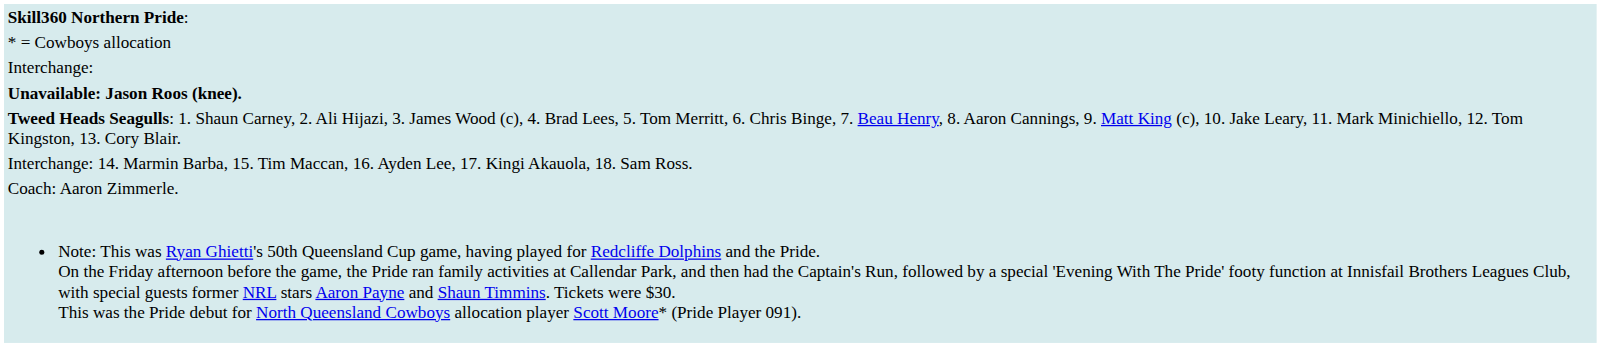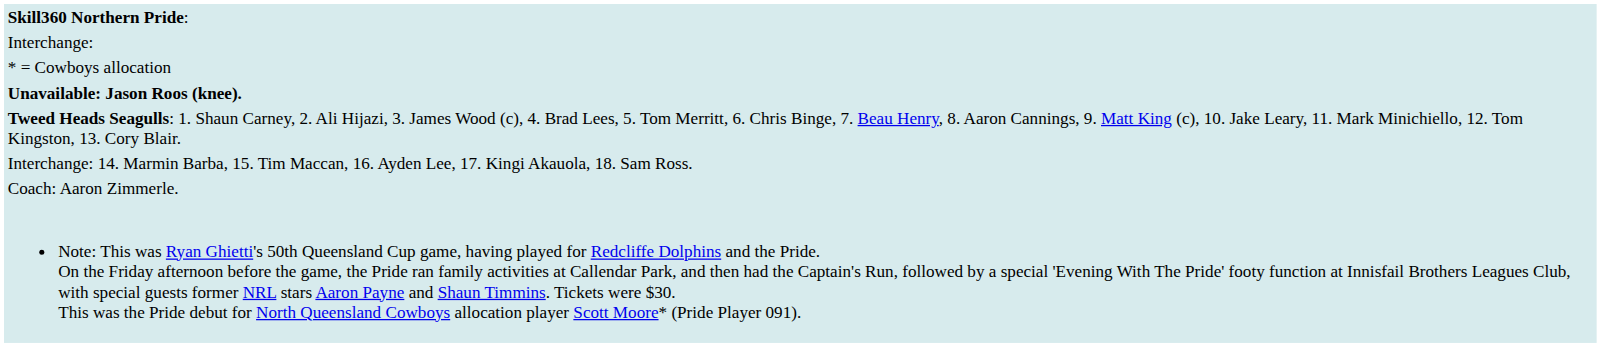row 2 | column 1: * = Cowboys allocation -> Interchange:
row 3 | column 1: Interchange: -> * = Cowboys allocation
